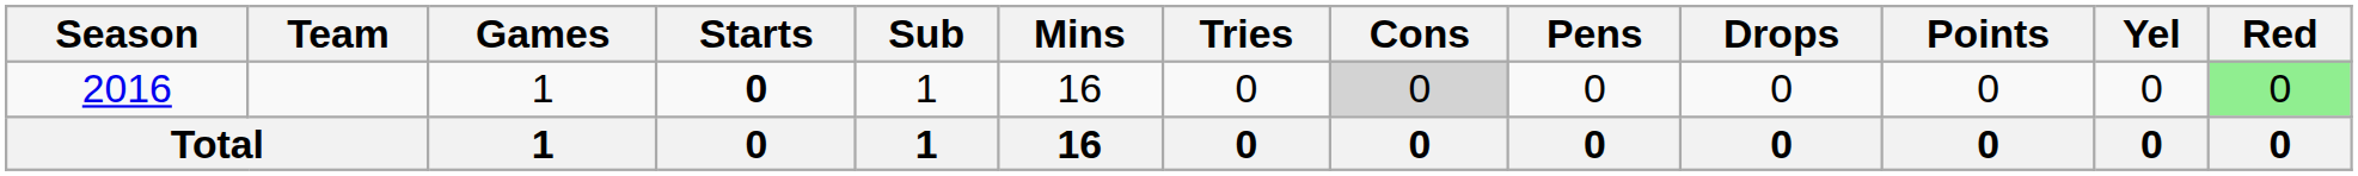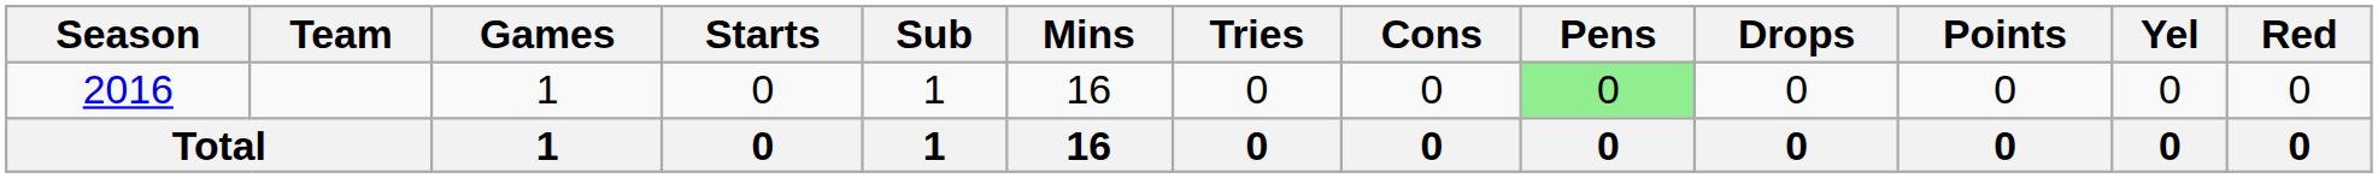2016 | Starts: bold -> normal
2016 | Cons: lightgrey background -> no background
2016 | Pens: no background -> lightgreen background
2016 | Red: lightgreen background -> no background
